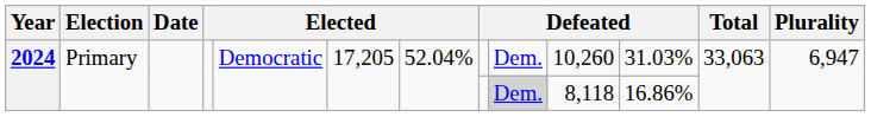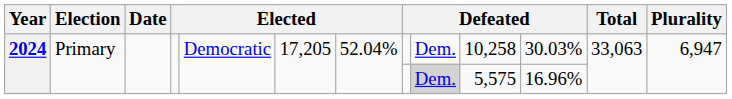row 2 | column 10: 10,260 -> 10,258
row 2 | column 11: 31.03% -> 30.03%
row 3 | column 10: 8,118 -> 5,575
row 3 | column 11: 16.86% -> 16.96%
